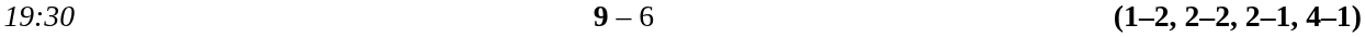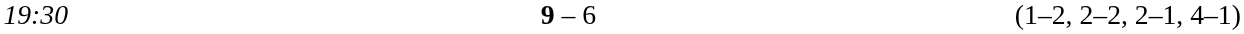19:30 | column 3: bold -> normal
